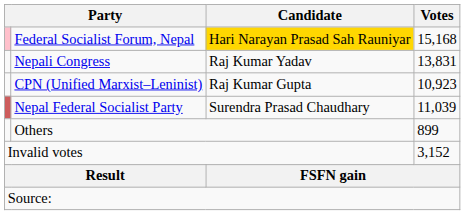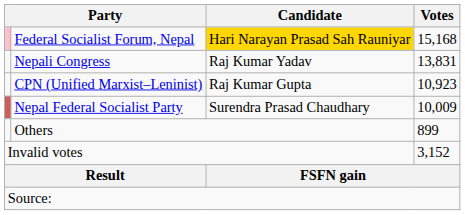Nepal Federal Socialist Party | Votes: 11,039 -> 10,009
